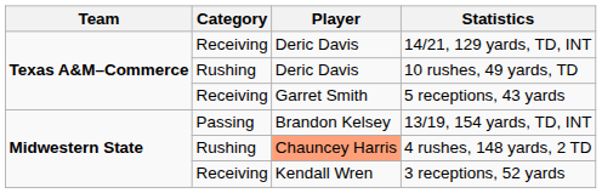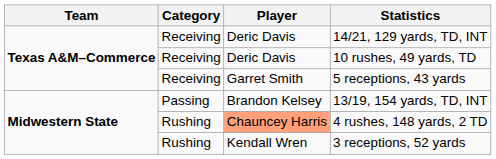10 rushes, 49 yards, TD | Category: Rushing -> Receiving
3 receptions, 52 yards | Category: Receiving -> Rushing
